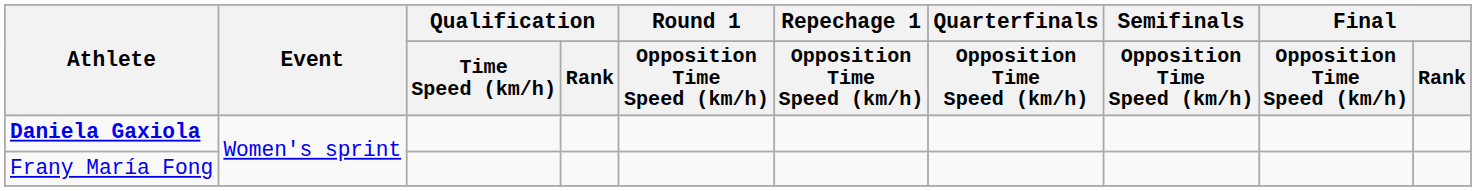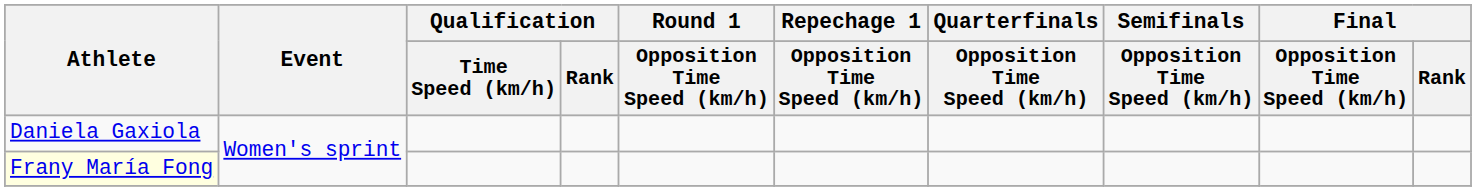Daniela Gaxiola | Athlete: bold -> normal
Frany María Fong | Athlete: no background -> lightyellow background
